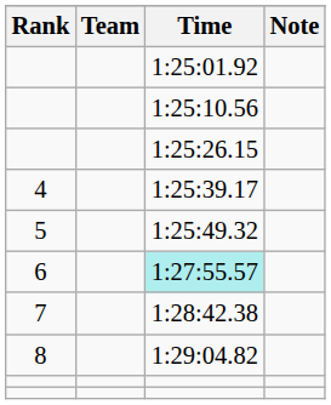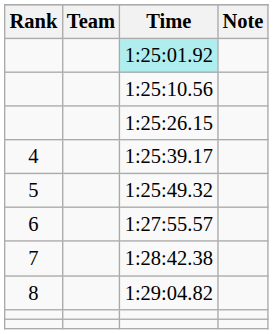1:25:01.92 | Time: no background -> paleturquoise background
1:27:55.57 | Time: paleturquoise background -> no background
